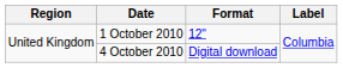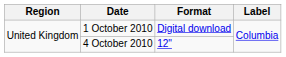1 October 2010 | Format: 12" -> Digital download
4 October 2010 | Format: Digital download -> 12"
